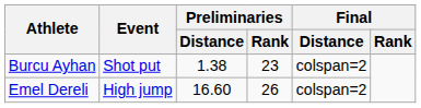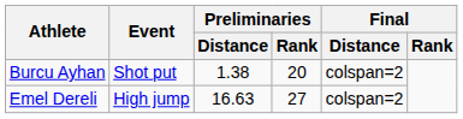Burcu Ayhan | Preliminaries / Rank: 23 -> 20
Emel Dereli | Preliminaries / Distance: 16.60 -> 16.63
Emel Dereli | Preliminaries / Rank: 26 -> 27
